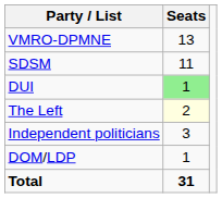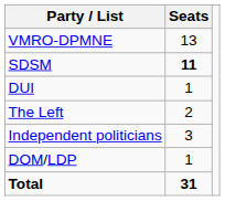SDSM | Seats: normal -> bold
DUI | Seats: lightgreen background -> no background
The Left | Seats: lightyellow background -> no background
